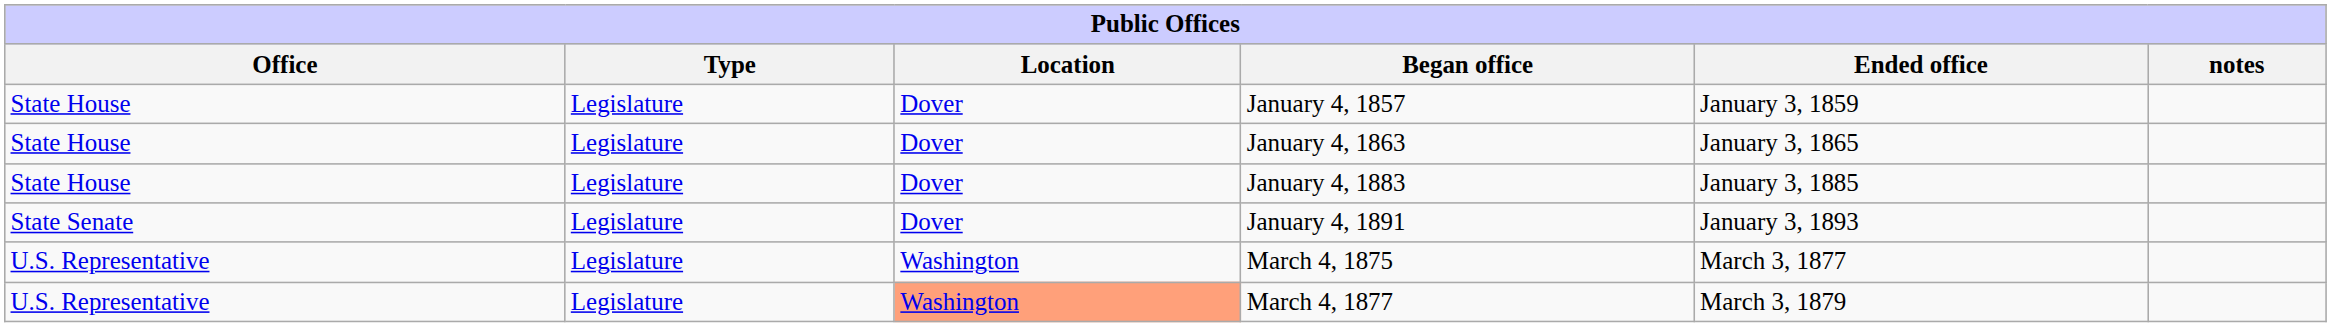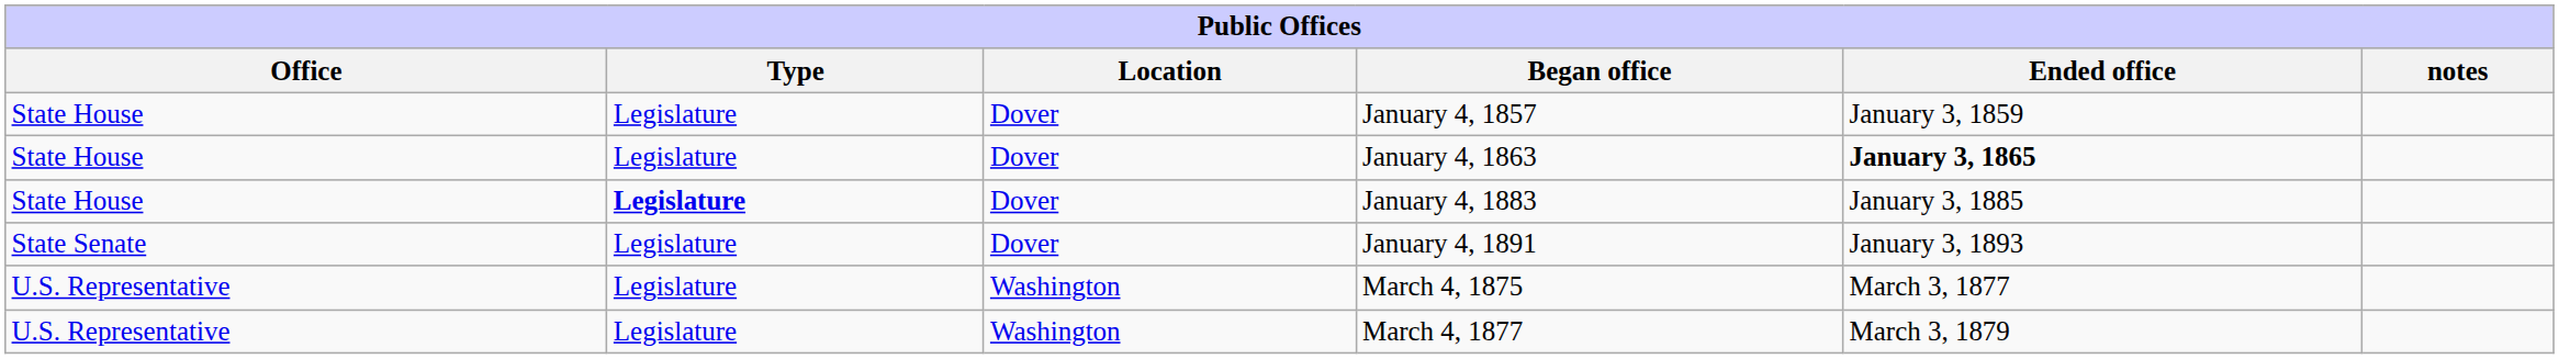January 4, 1863 | Ended office: normal -> bold
January 4, 1883 | Type: normal -> bold
March 4, 1877 | Location: lightsalmon background -> no background
